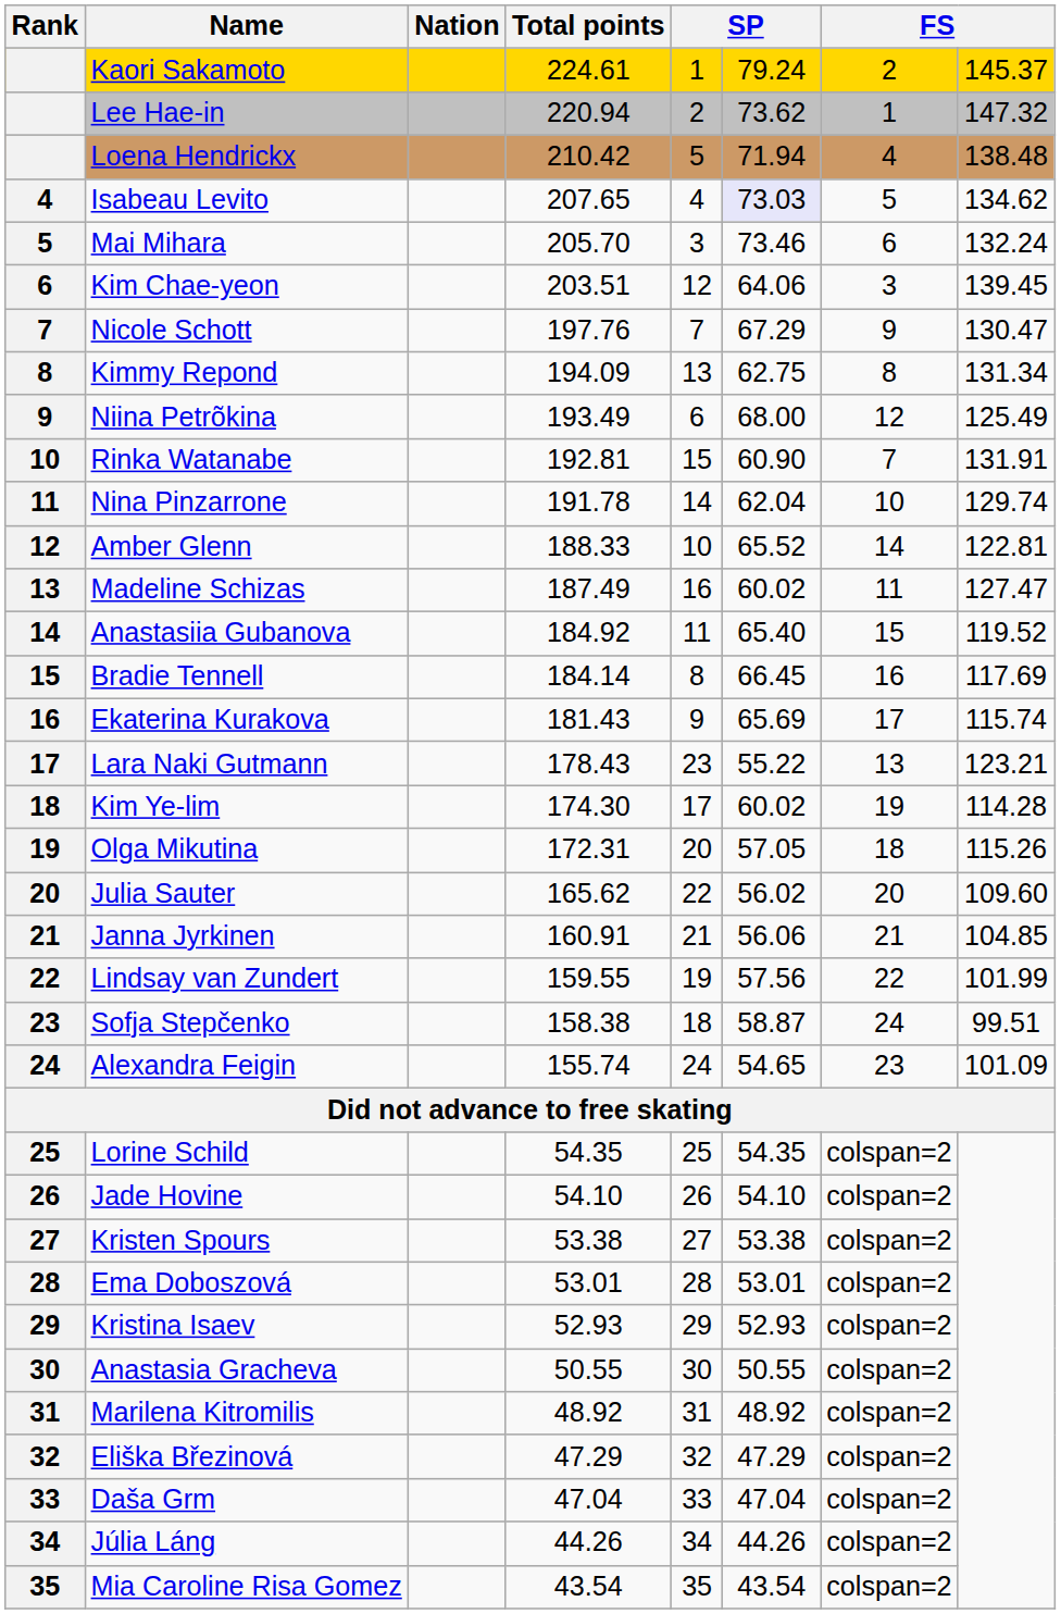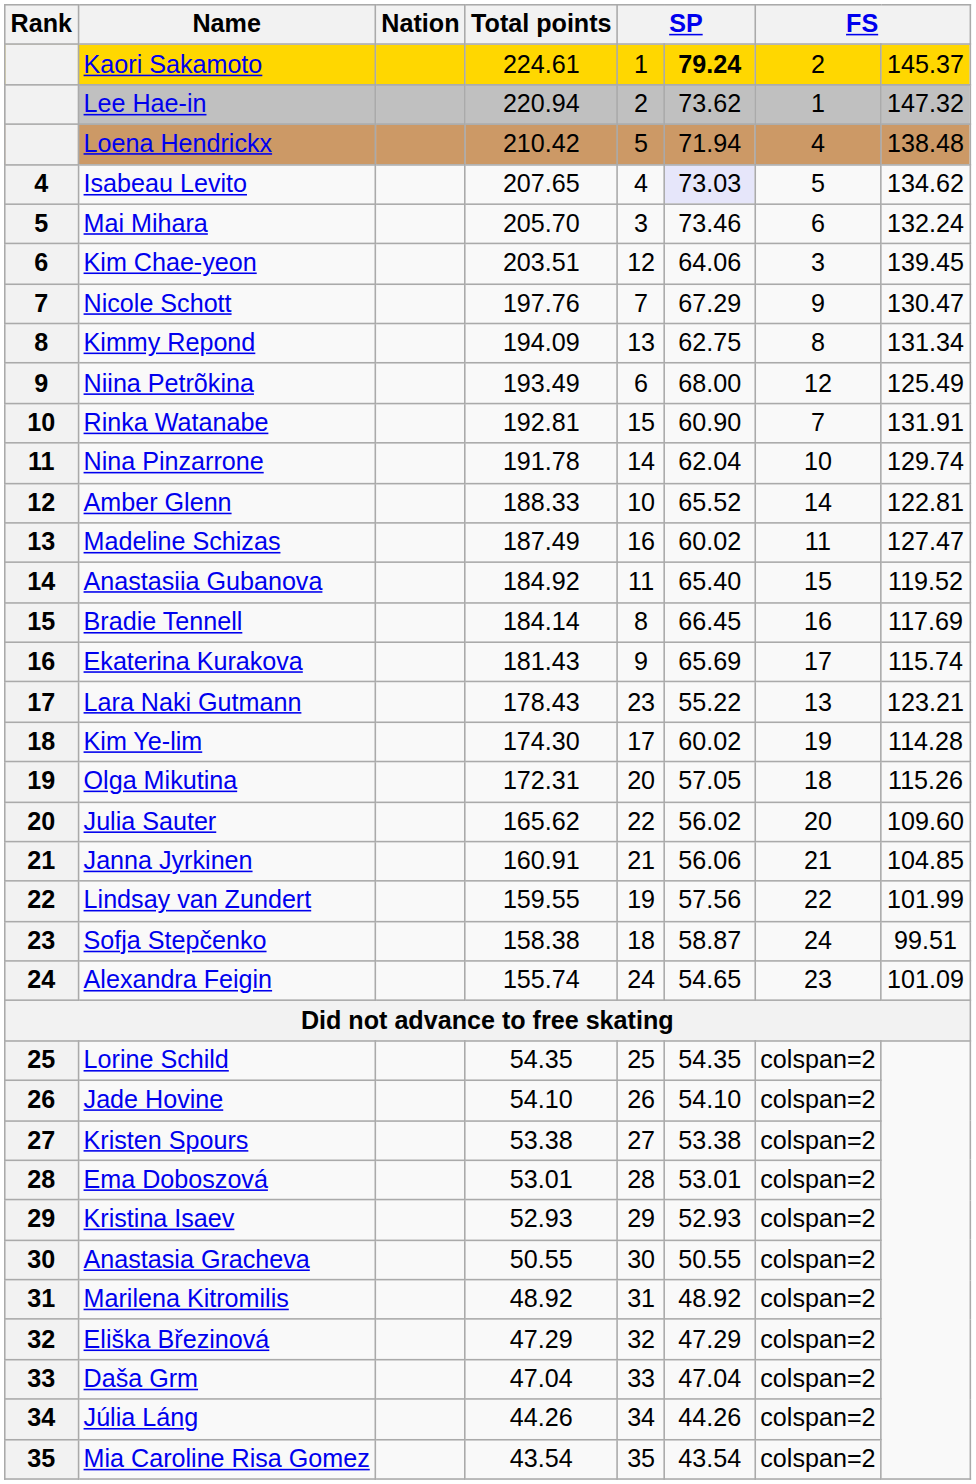Kaori Sakamoto | column 6: normal -> bold
